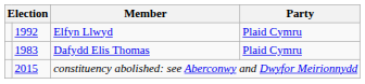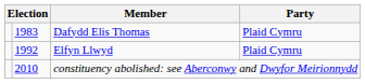rows swapped: Dafydd Elis Thomas <-> Elfyn Llwyd
constituency abolished: see Aberconwy and Dwyfor Meirionnydd | column 2: 2015 -> 2010
